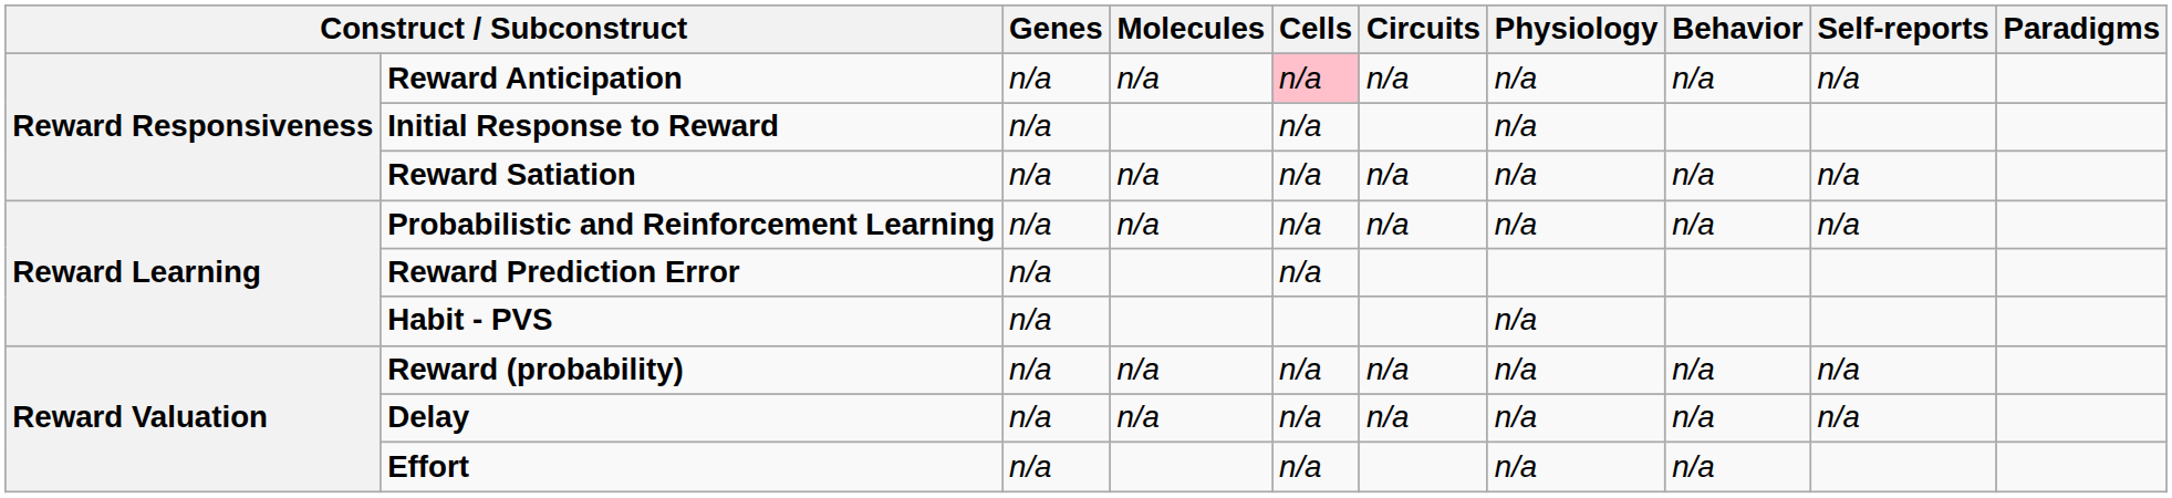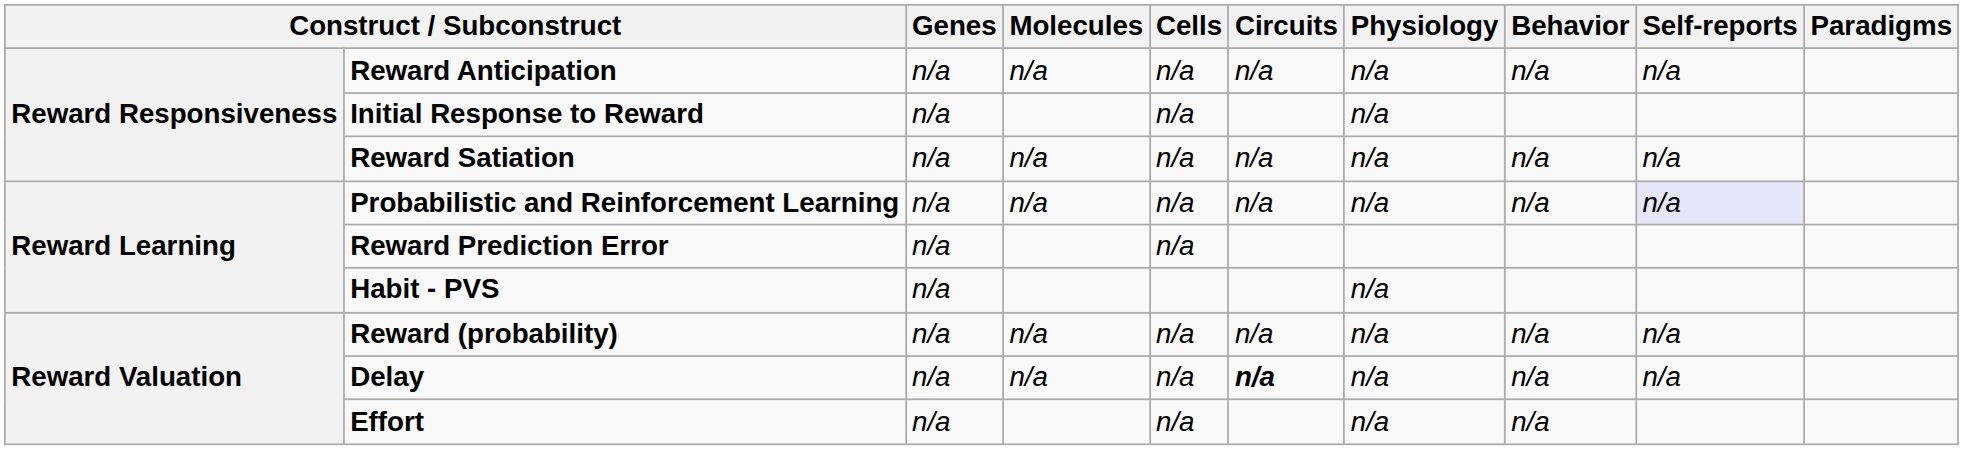Reward Anticipation | Cells: pink background -> no background
Probabilistic and Reinforcement Learning | Self-reports: no background -> lavender background
Delay | Circuits: normal -> bold
